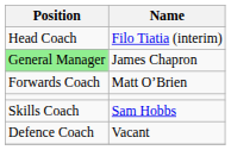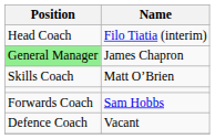row 4 | Position: Forwards Coach -> Skills Coach
row 6 | Position: Skills Coach -> Forwards Coach
